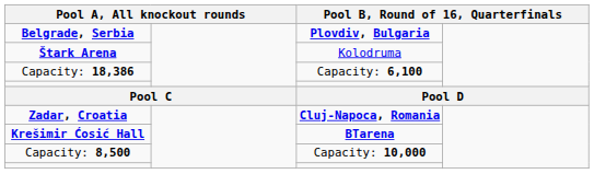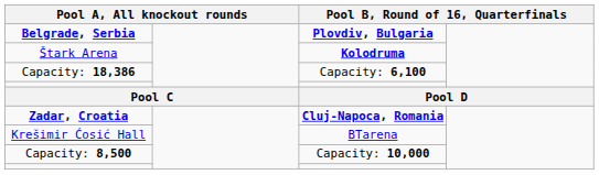Štark Arena | column 1: bold -> normal
Štark Arena | column 3: normal -> bold
Krešimir Ćosić Hall | column 1: bold -> normal
Krešimir Ćosić Hall | column 3: bold -> normal
